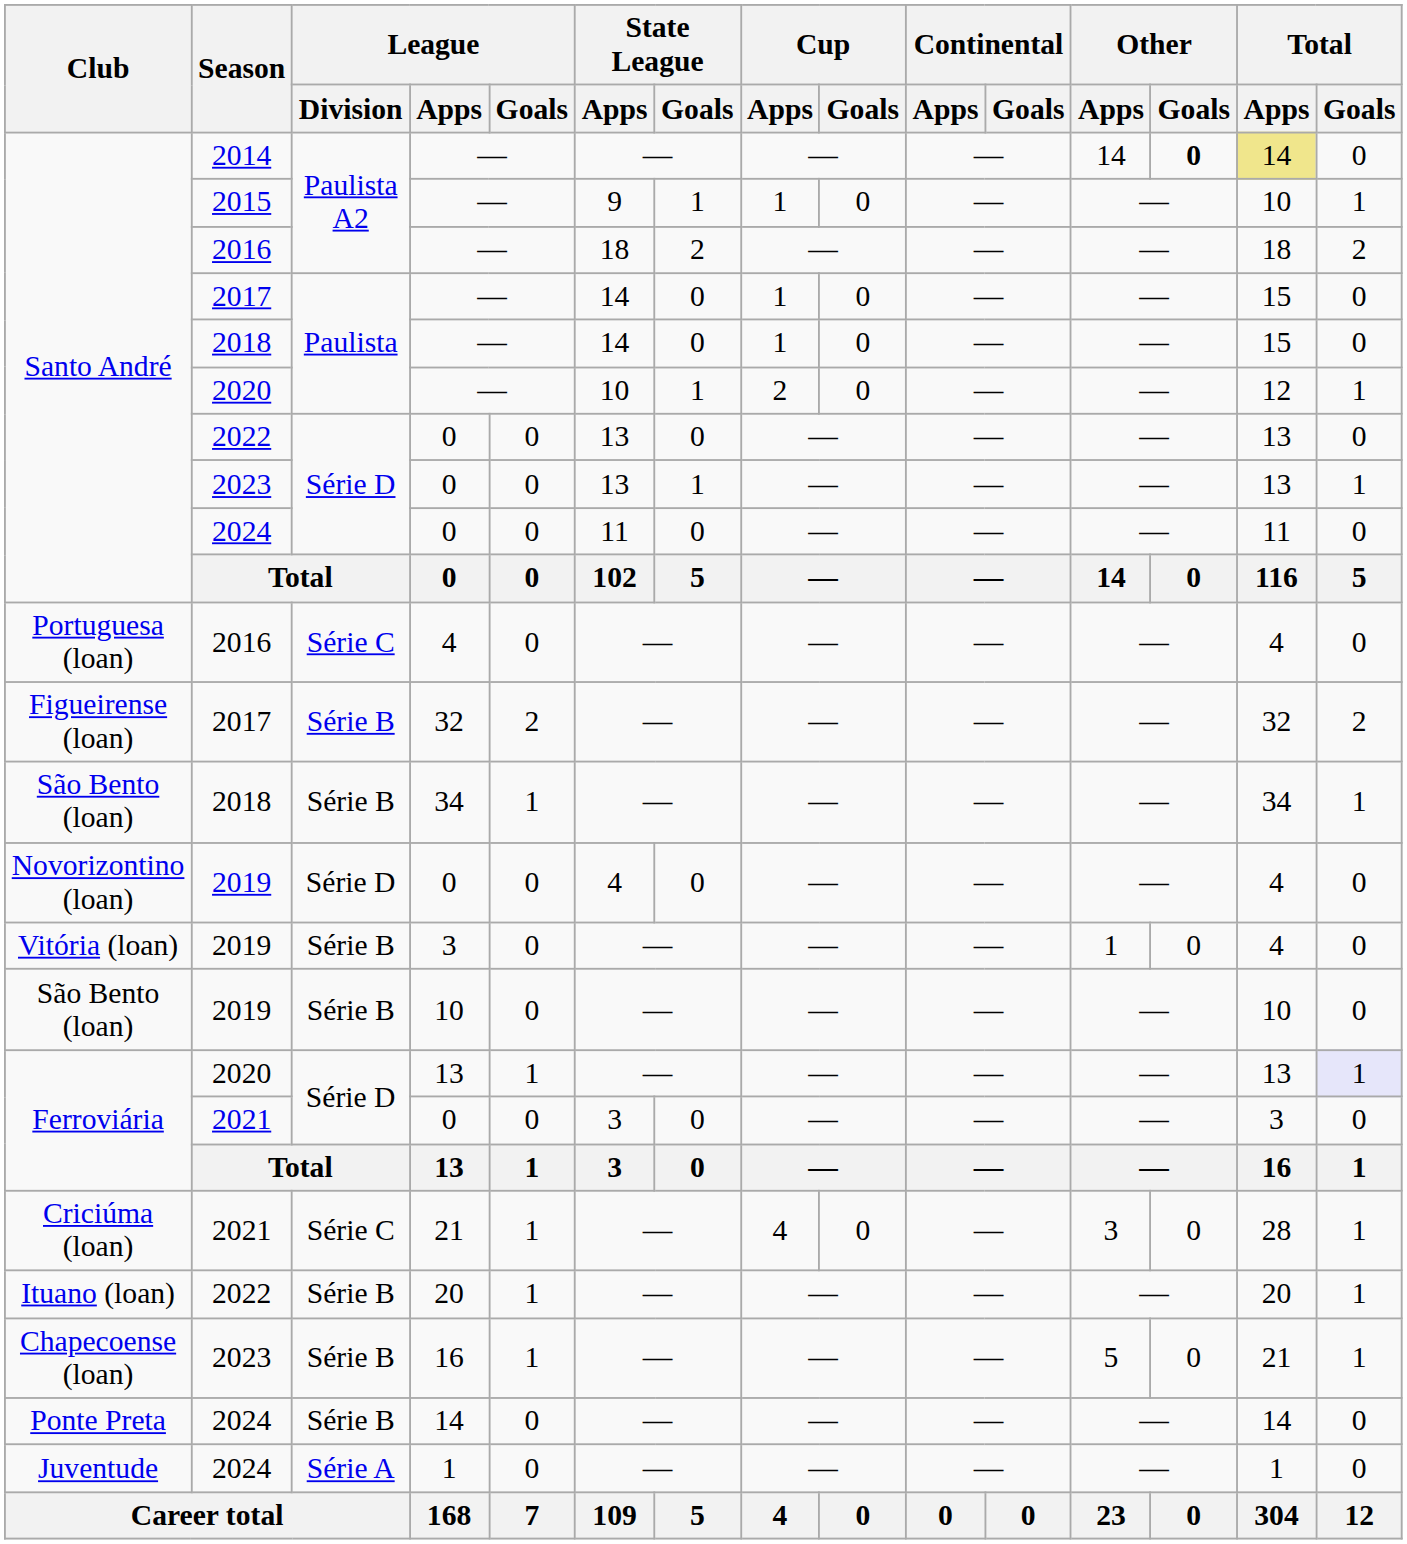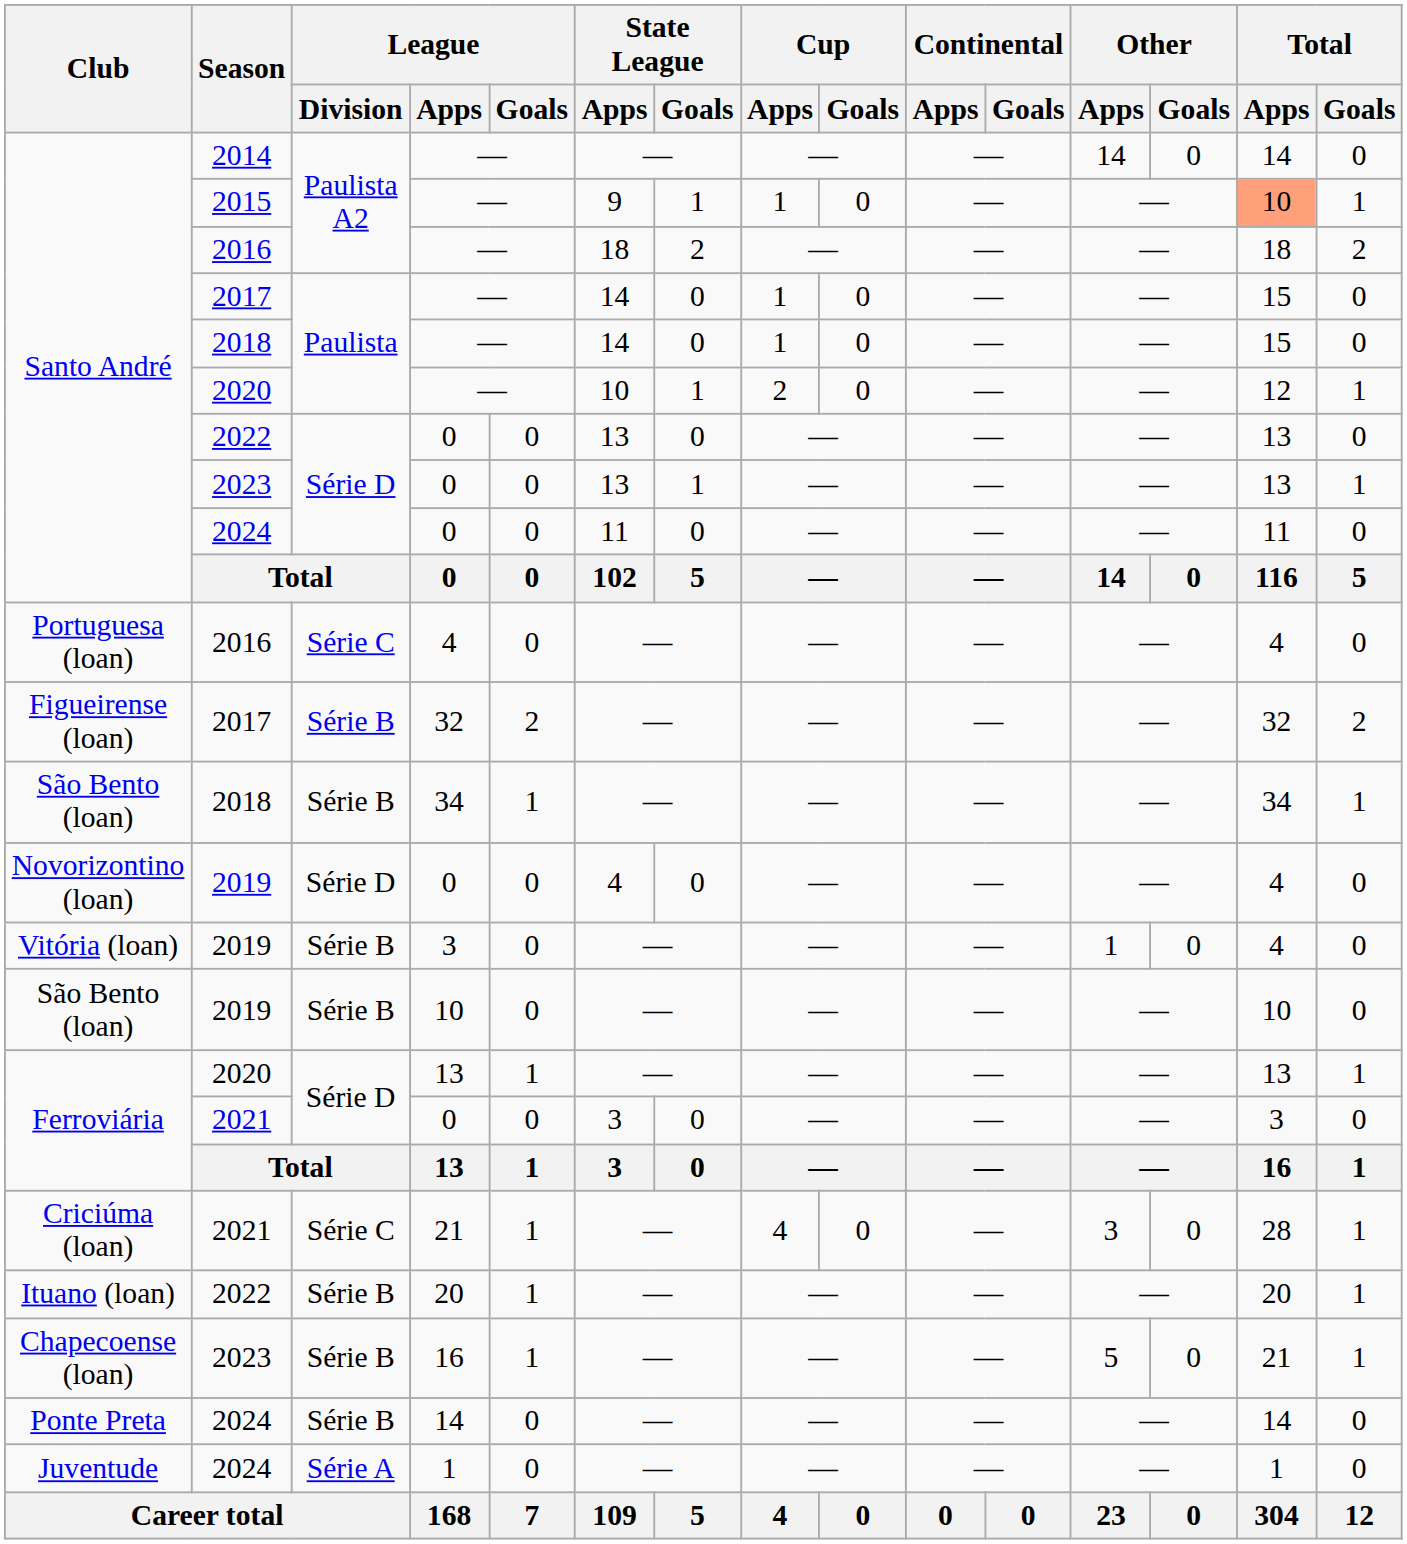2014 / — | Other / Goals: bold -> normal
2014 / — | Total / Apps: khaki background -> no background
2015 / — | Total / Apps: no background -> lightsalmon background
2020 / 13 | Total / Goals: lavender background -> no background
